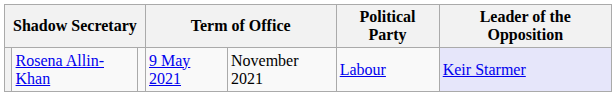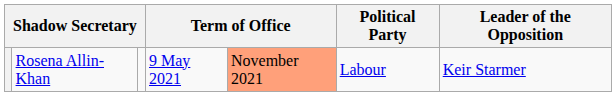Rosena Allin-Khan | column 5: no background -> lightsalmon background
Rosena Allin-Khan | Leader of the Opposition: lavender background -> no background
